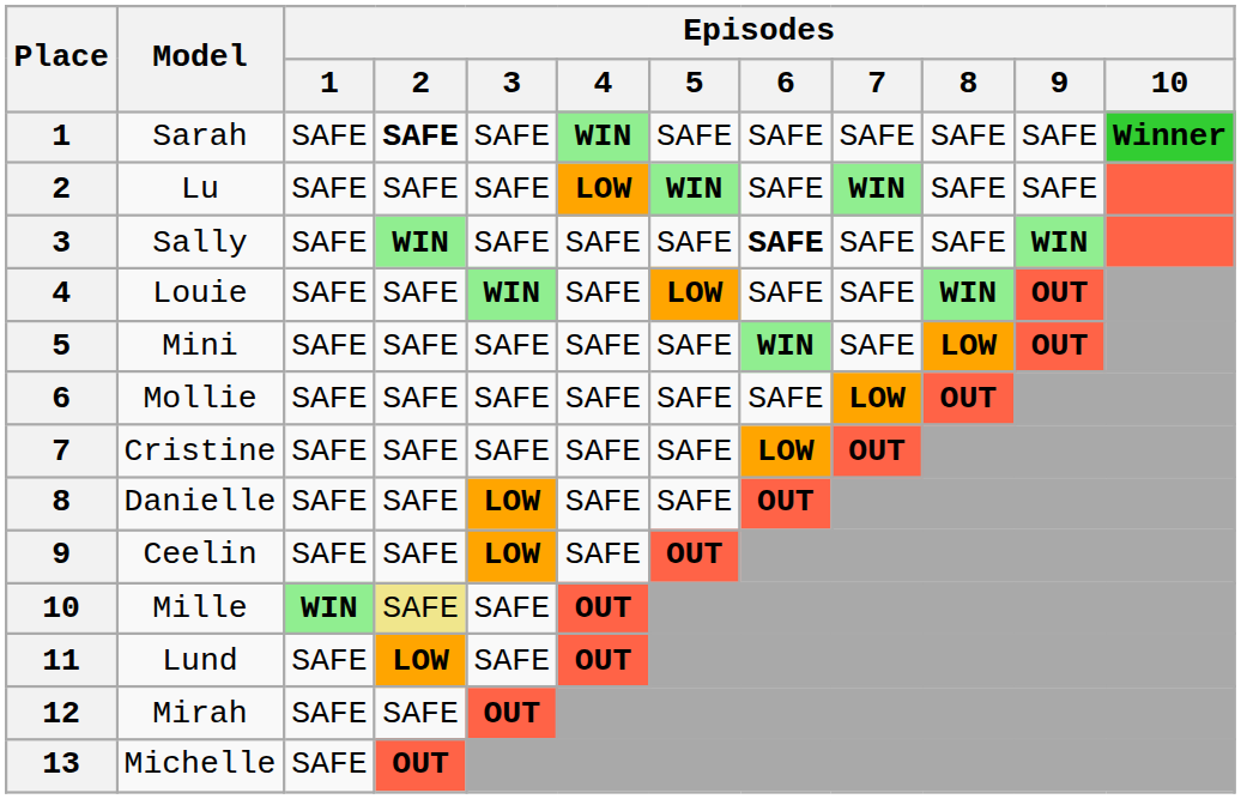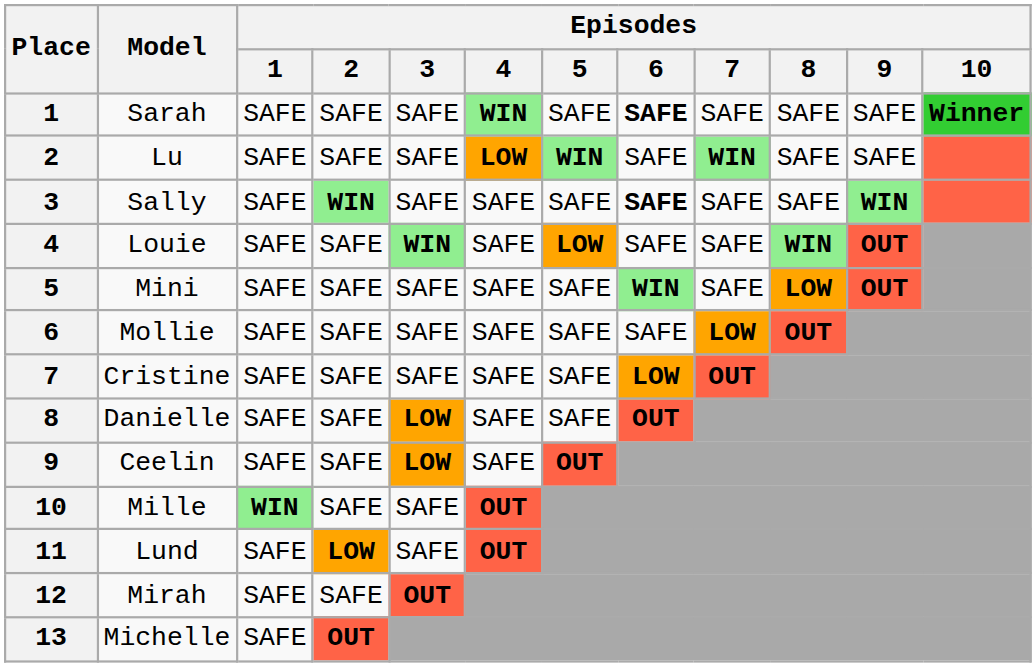Sarah | Episodes / 2: bold -> normal
Sarah | Episodes / 6: normal -> bold
Mille | Episodes / 2: khaki background -> no background
